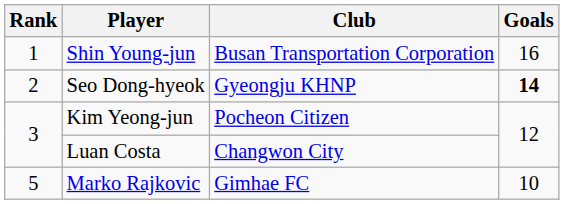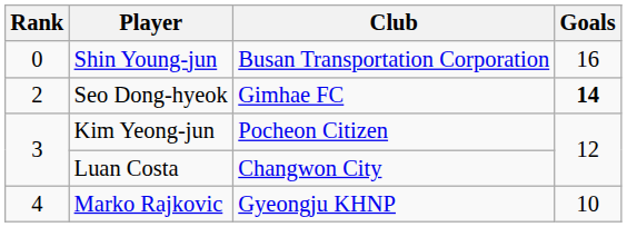Shin Young-jun | Rank: 1 -> 0
Seo Dong-hyeok | Club: Gyeongju KHNP -> Gimhae FC
Marko Rajkovic | Rank: 5 -> 4
Marko Rajkovic | Club: Gimhae FC -> Gyeongju KHNP
